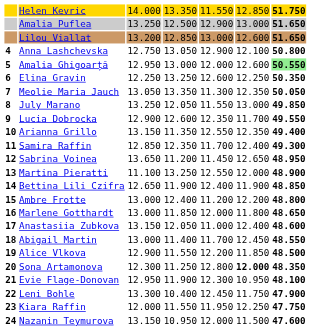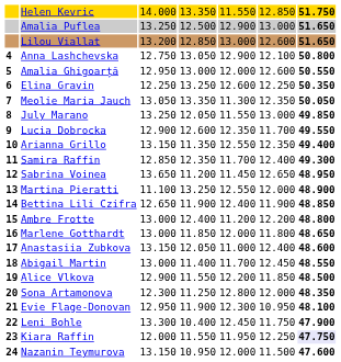Amalia Ghigoarță | column 7: lightgreen background -> no background
Sona Artamonova | column 6: bold -> normal
Kiara Raffin | column 7: no background -> lavender background
